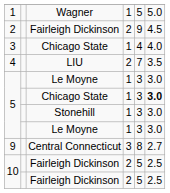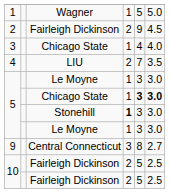5 / Chicago State | column 5: normal -> bold
5 / Stonehill | column 4: normal -> bold
